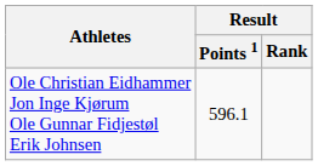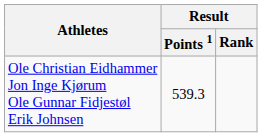row 3 | Result / Points 1: 596.1 -> 539.3
